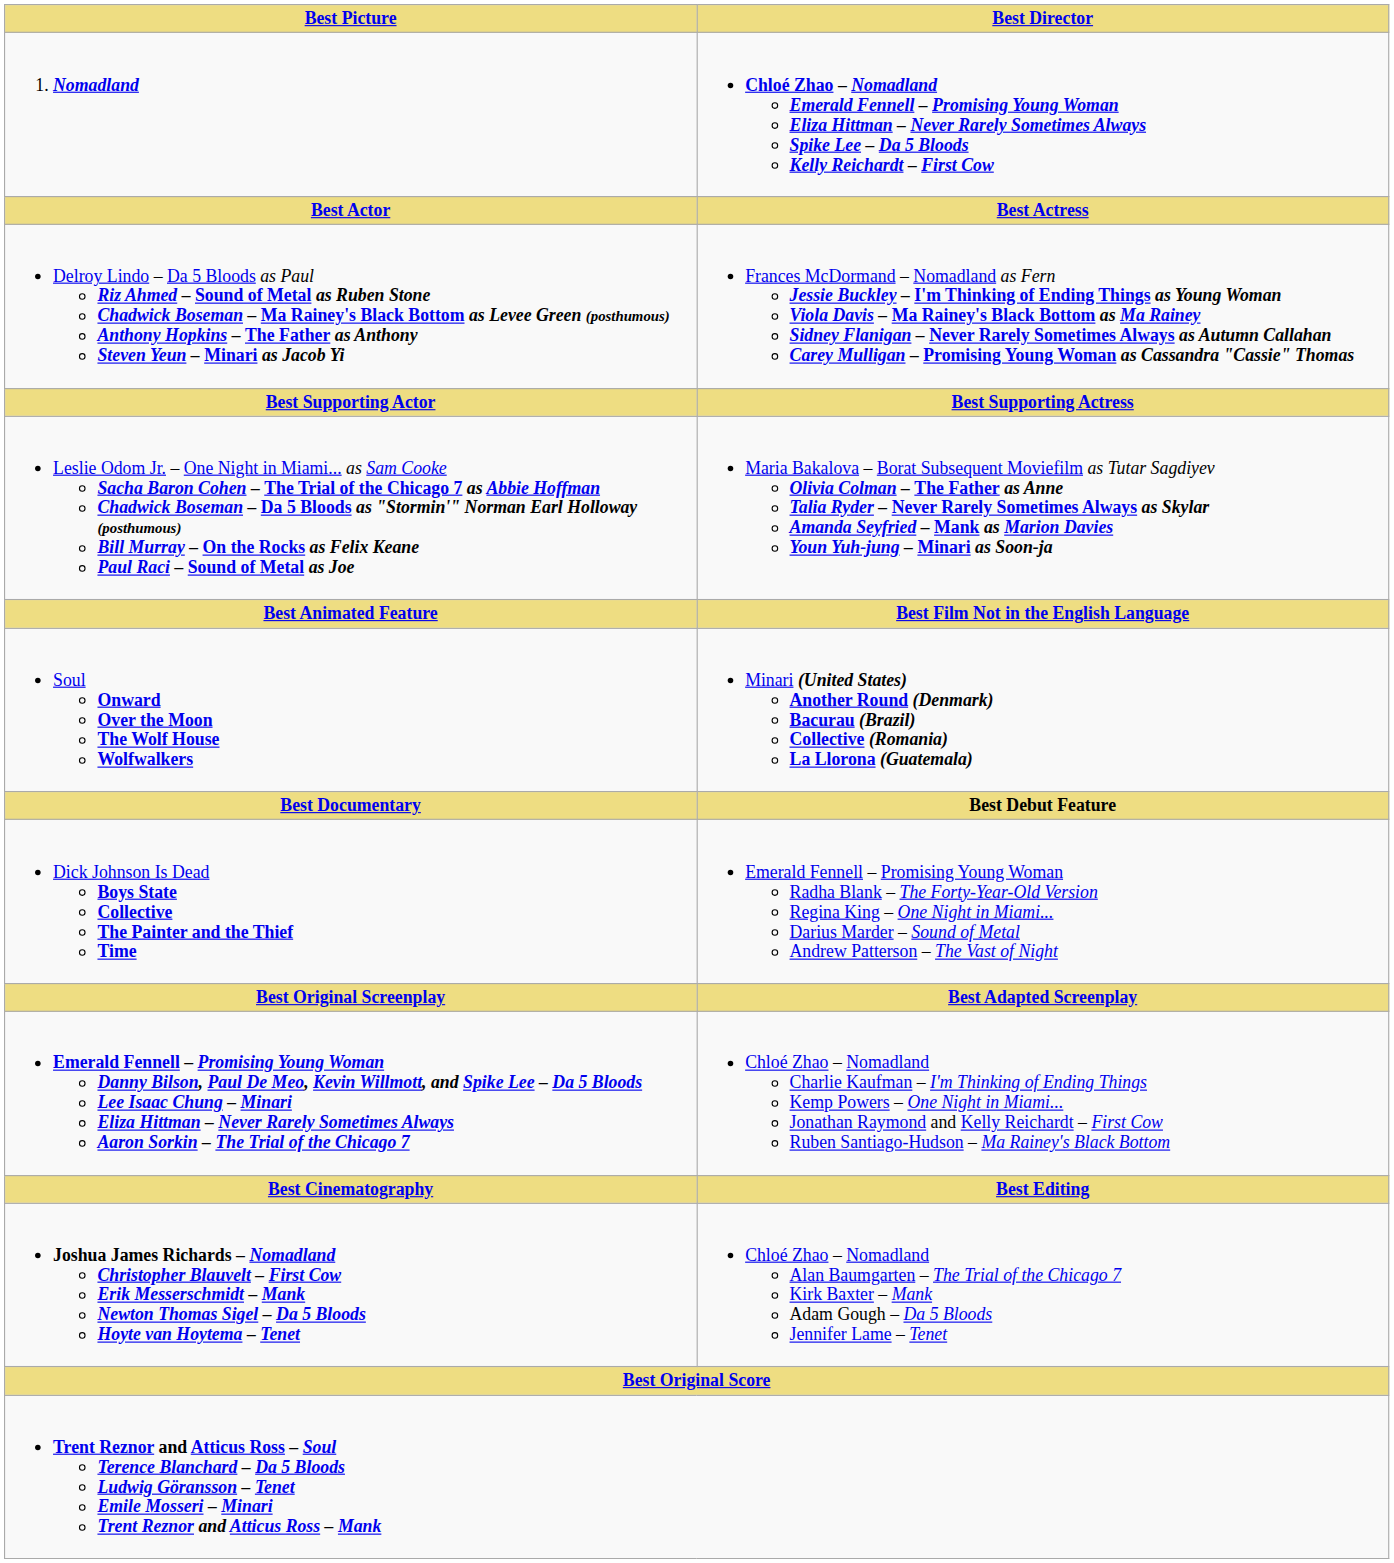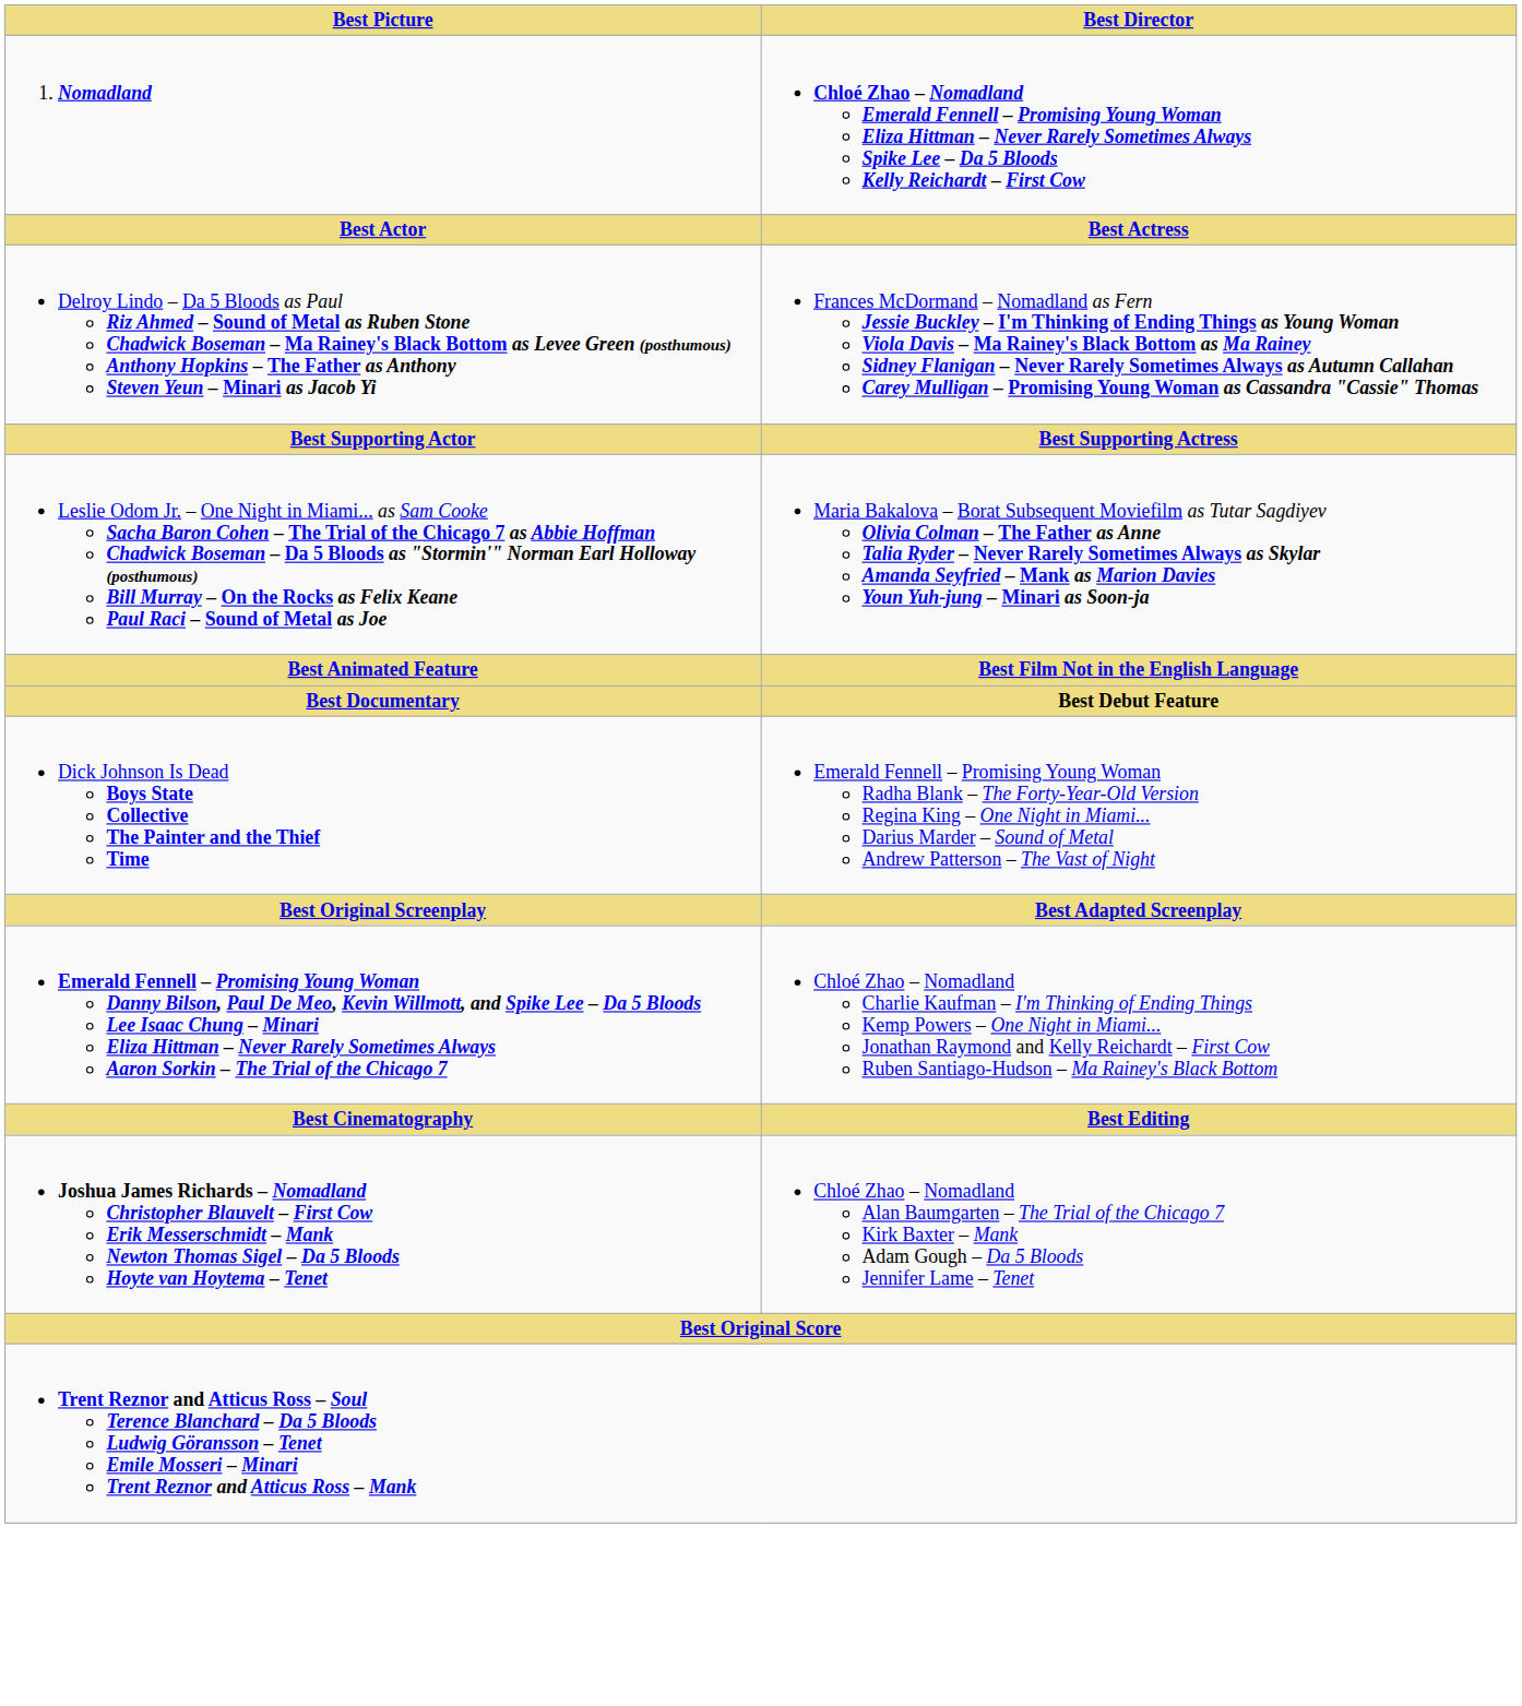- row: Soul Onward Over the Moon The Wolf House Wolfwalkers | Minari (United States) Another Round (Denmark) Bacurau (Brazil) Collective (Romania) La Llorona (Guatemala)
